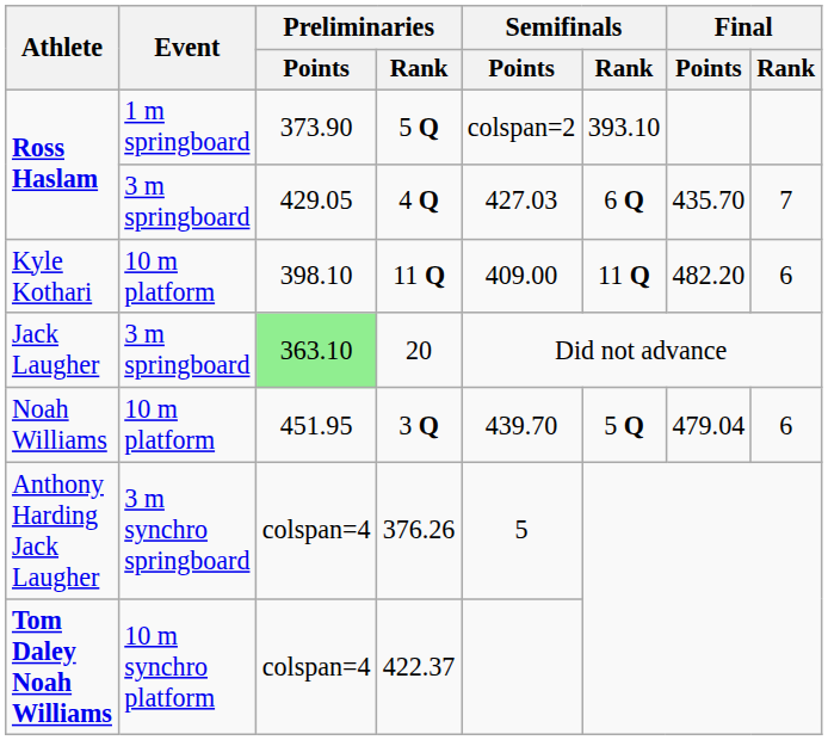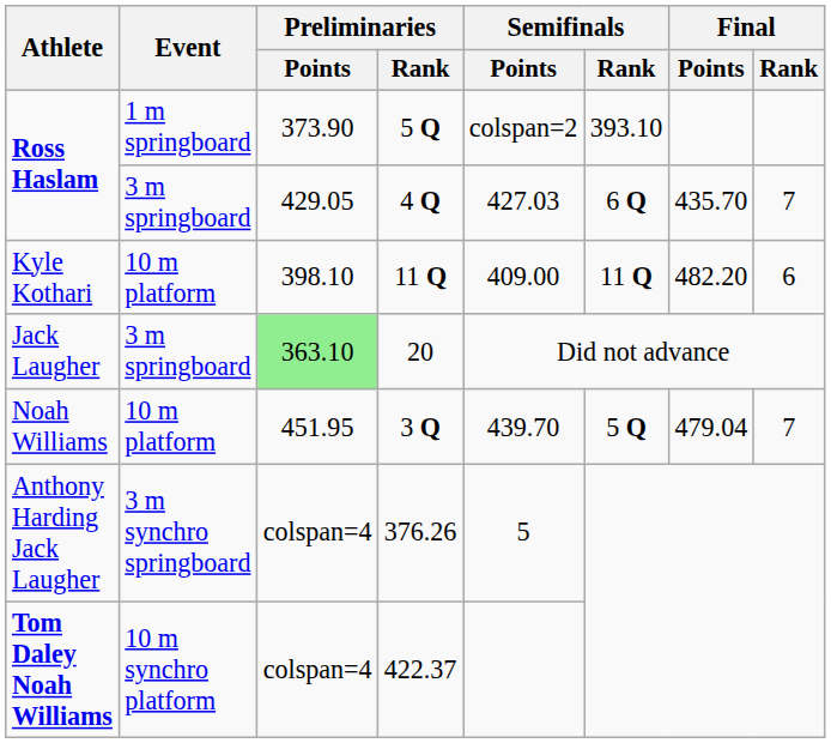3 Q | Final / Rank: 6 -> 7
